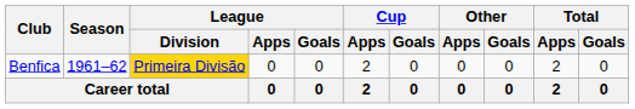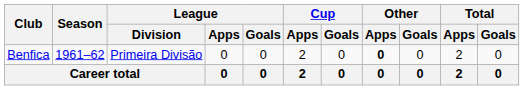Benfica | League / Division: gold background -> no background
Benfica | Other / Apps: normal -> bold
